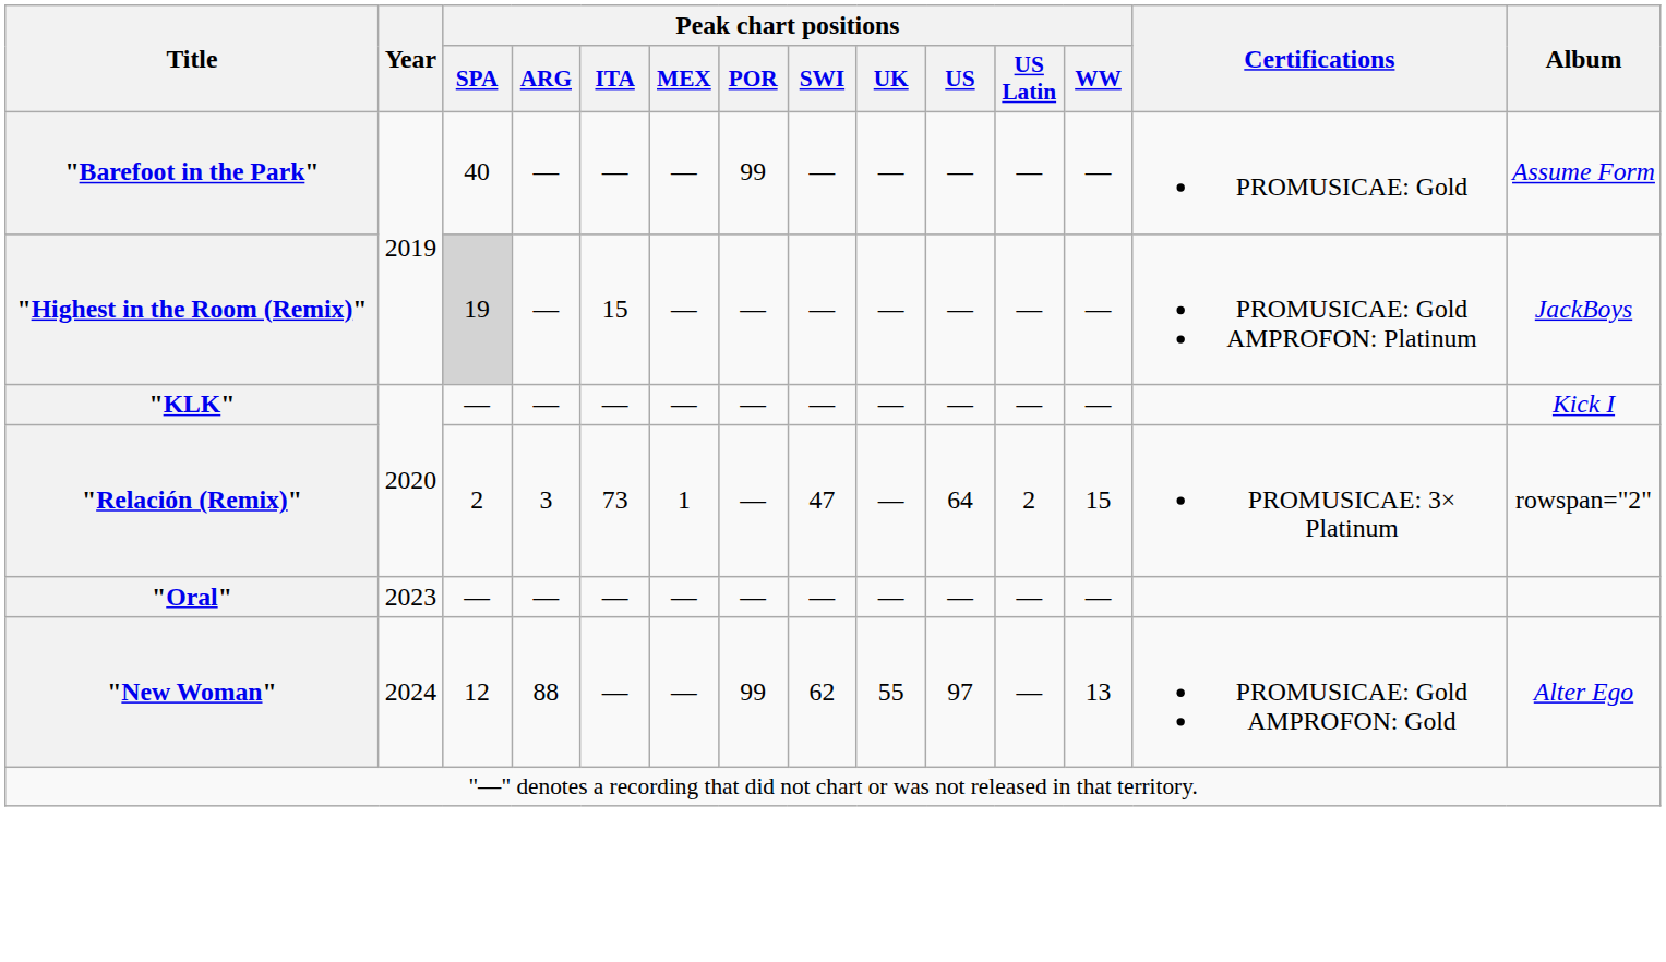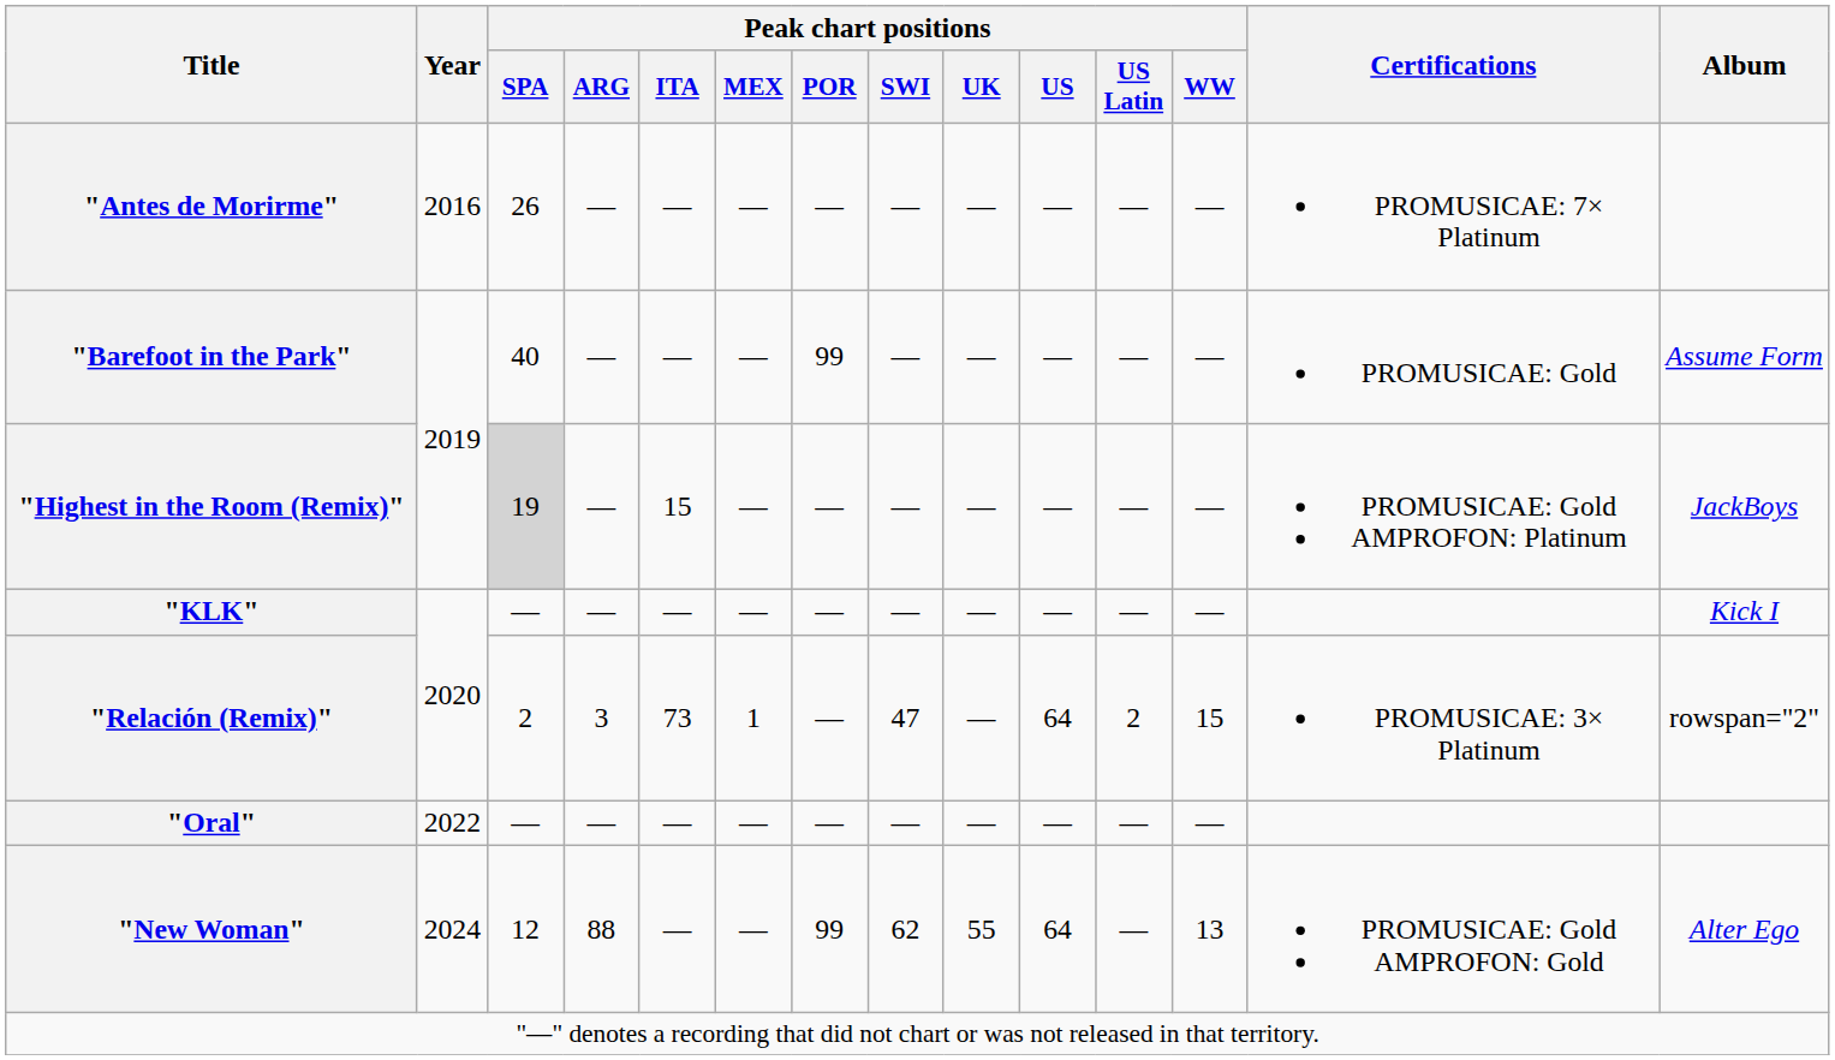+ row: "Antes de Morirme" | 2016 | 26 | — | — | — | — | — | — | — | — | — | PROMUSICAE: 7× Platinum
"Oral" | Year: 2023 -> 2022
"New Woman" | Peak chart positions / US: 97 -> 64
